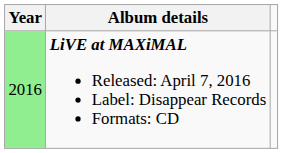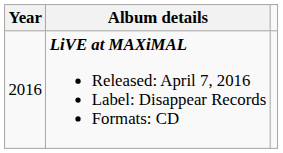2016 | Year: lightgreen background -> no background
